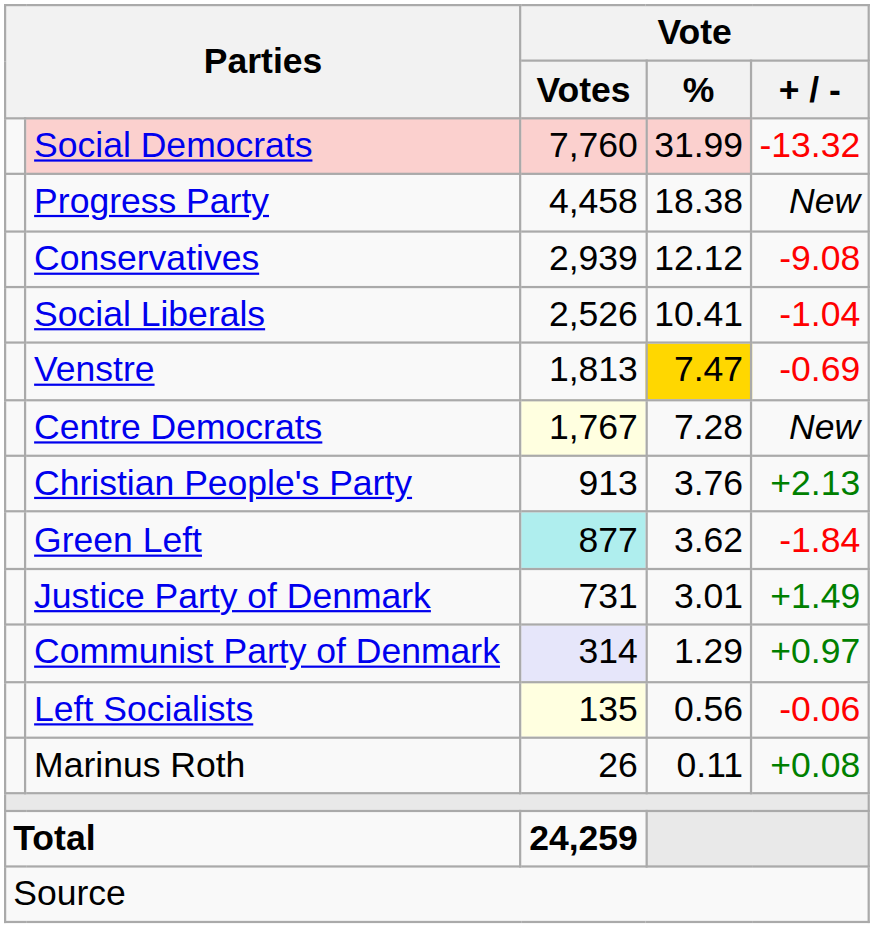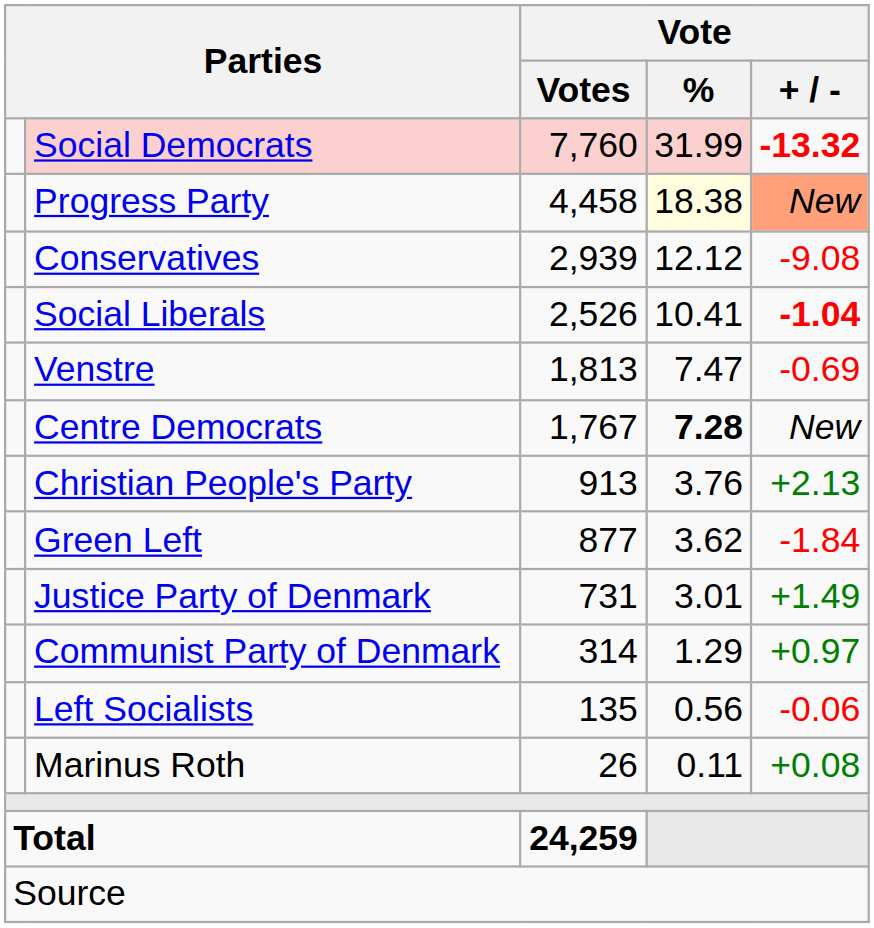Social Democrats | Vote / + / -: normal -> bold
Progress Party | Vote / %: no background -> lightyellow background
Progress Party | Vote / + / -: no background -> lightsalmon background
Social Liberals | Vote / + / -: normal -> bold
Venstre | Vote / %: gold background -> no background
Centre Democrats | Vote / Votes: lightyellow background -> no background
Centre Democrats | Vote / %: normal -> bold
Green Left | Vote / Votes: paleturquoise background -> no background
Communist Party of Denmark | Vote / Votes: lavender background -> no background
Left Socialists | Vote / Votes: lightyellow background -> no background
